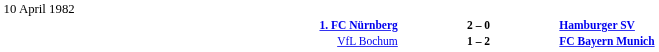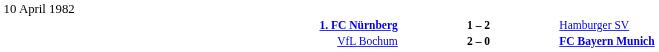1. FC Nürnberg | column 2: 2 – 0 -> 1 – 2
1. FC Nürnberg | column 3: bold -> normal
VfL Bochum | column 2: 1 – 2 -> 2 – 0
